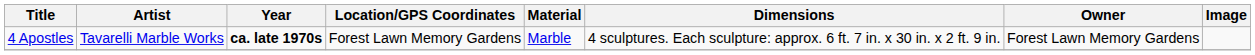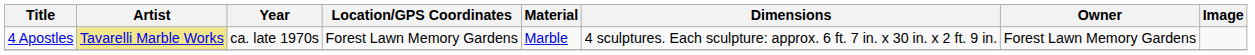4 Apostles | Artist: no background -> khaki background
4 Apostles | Year: bold -> normal
